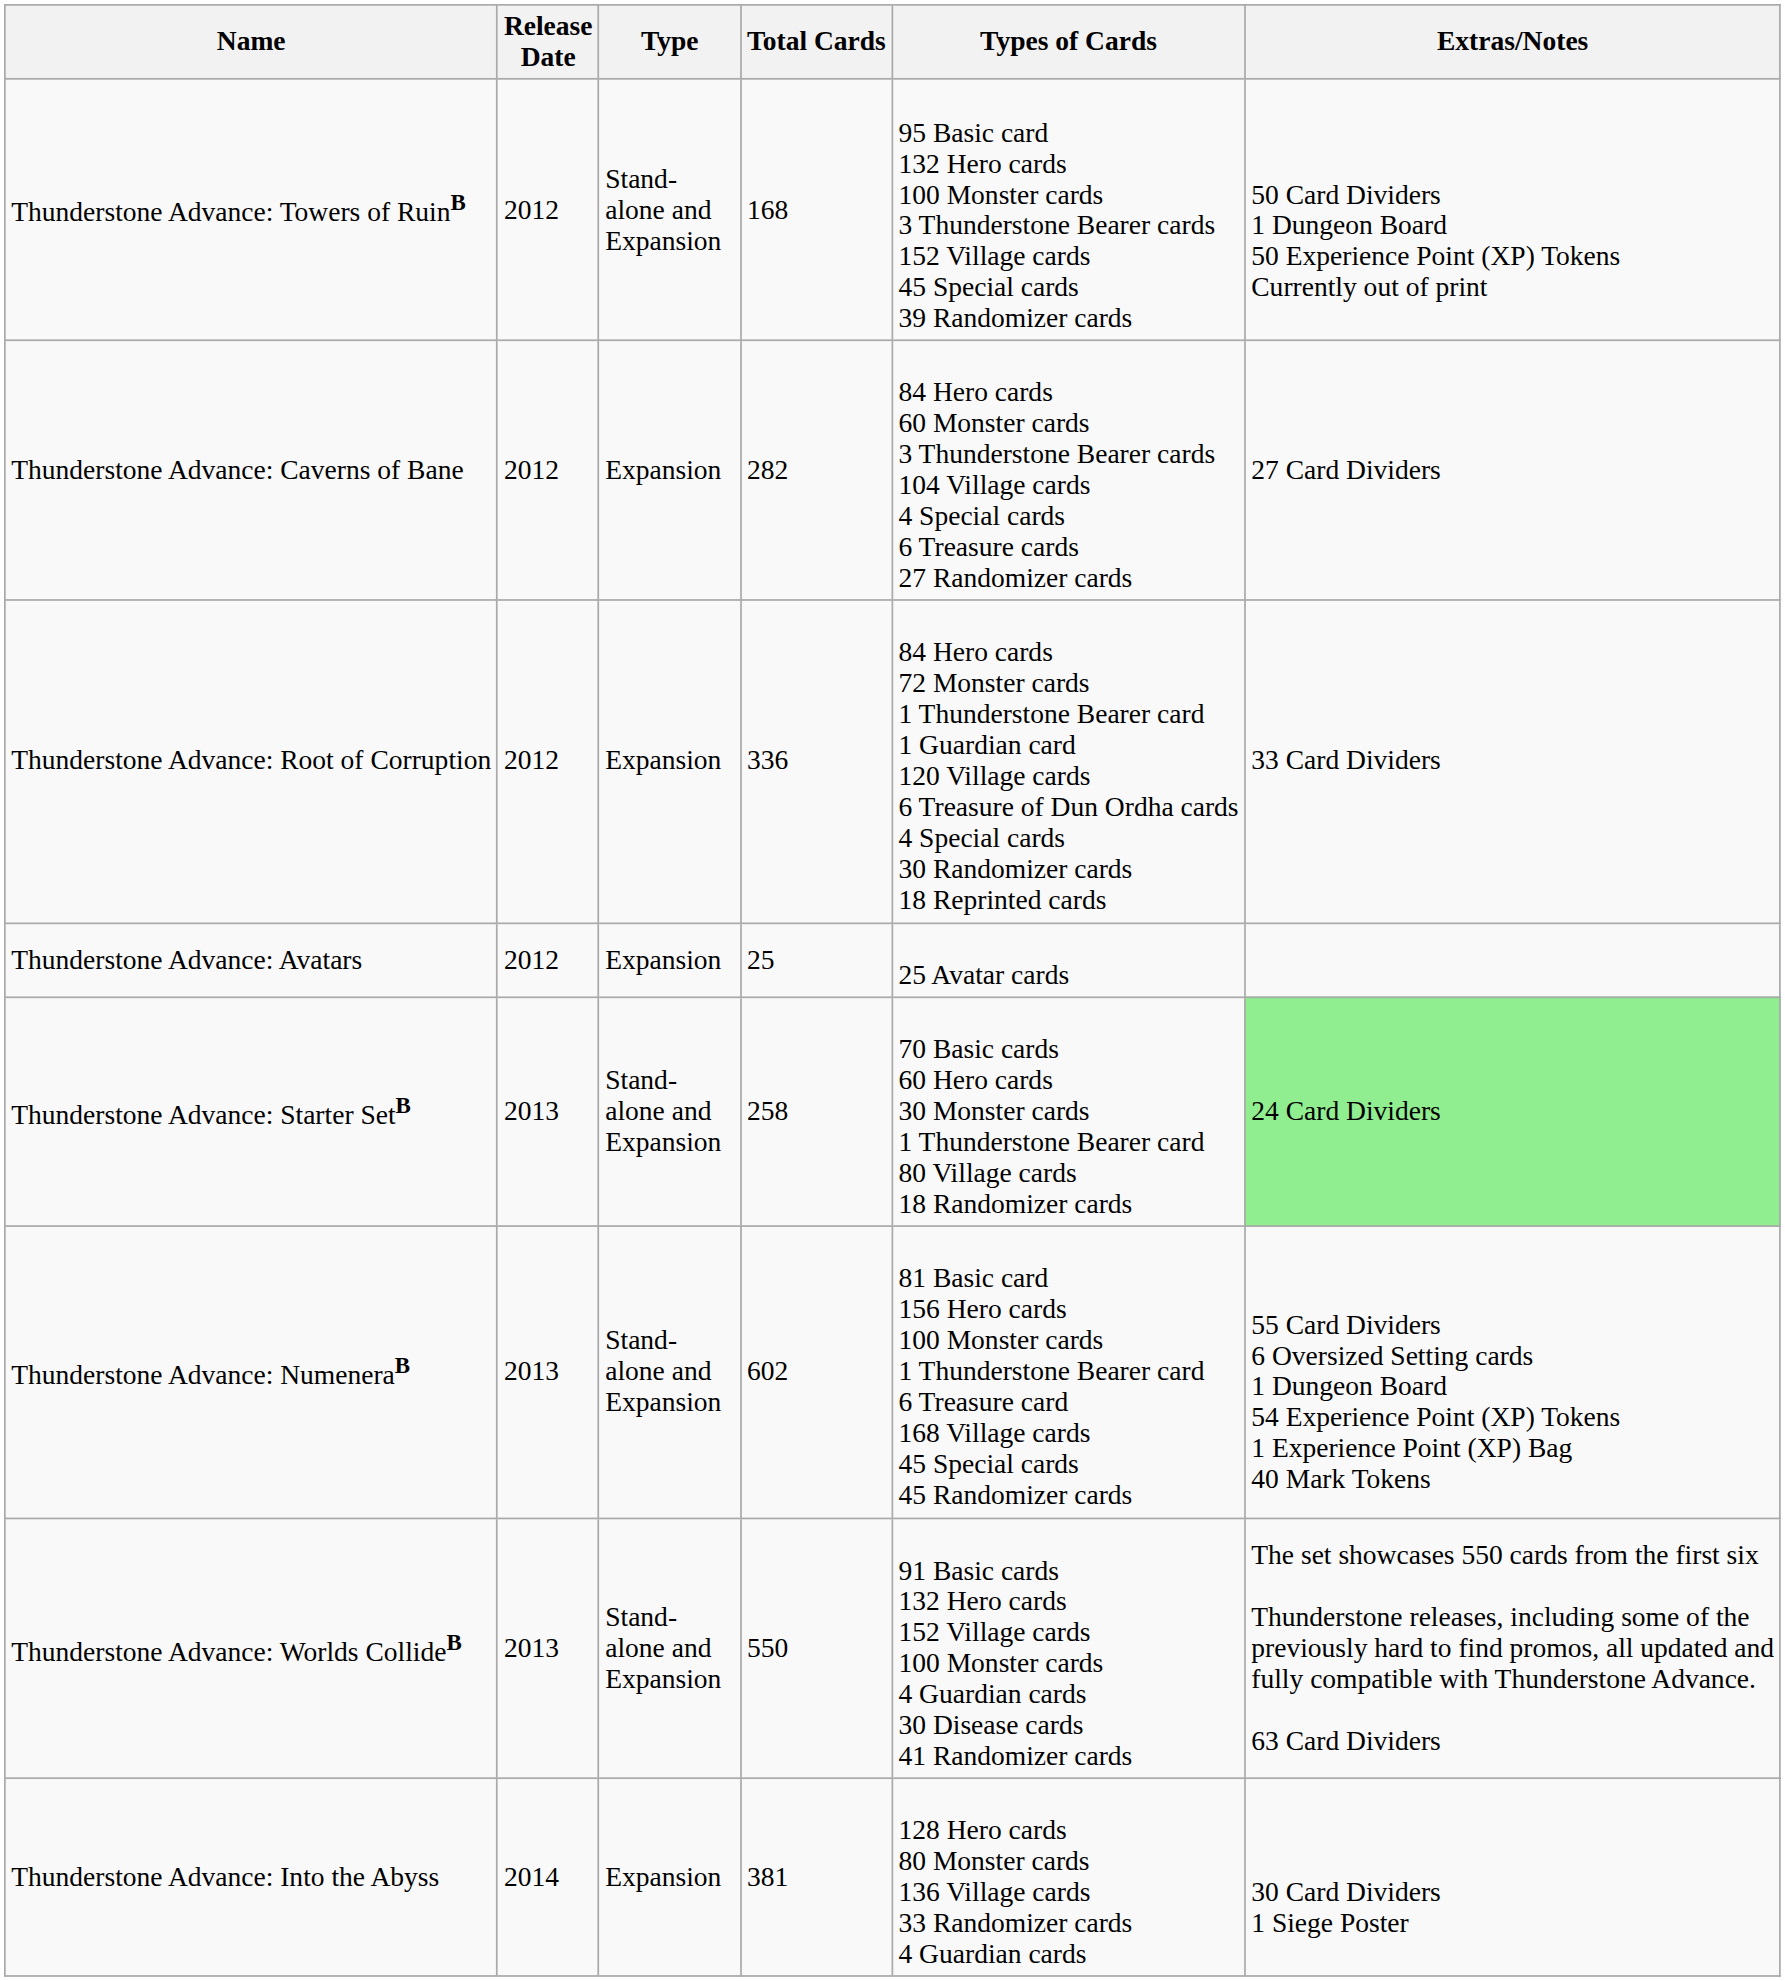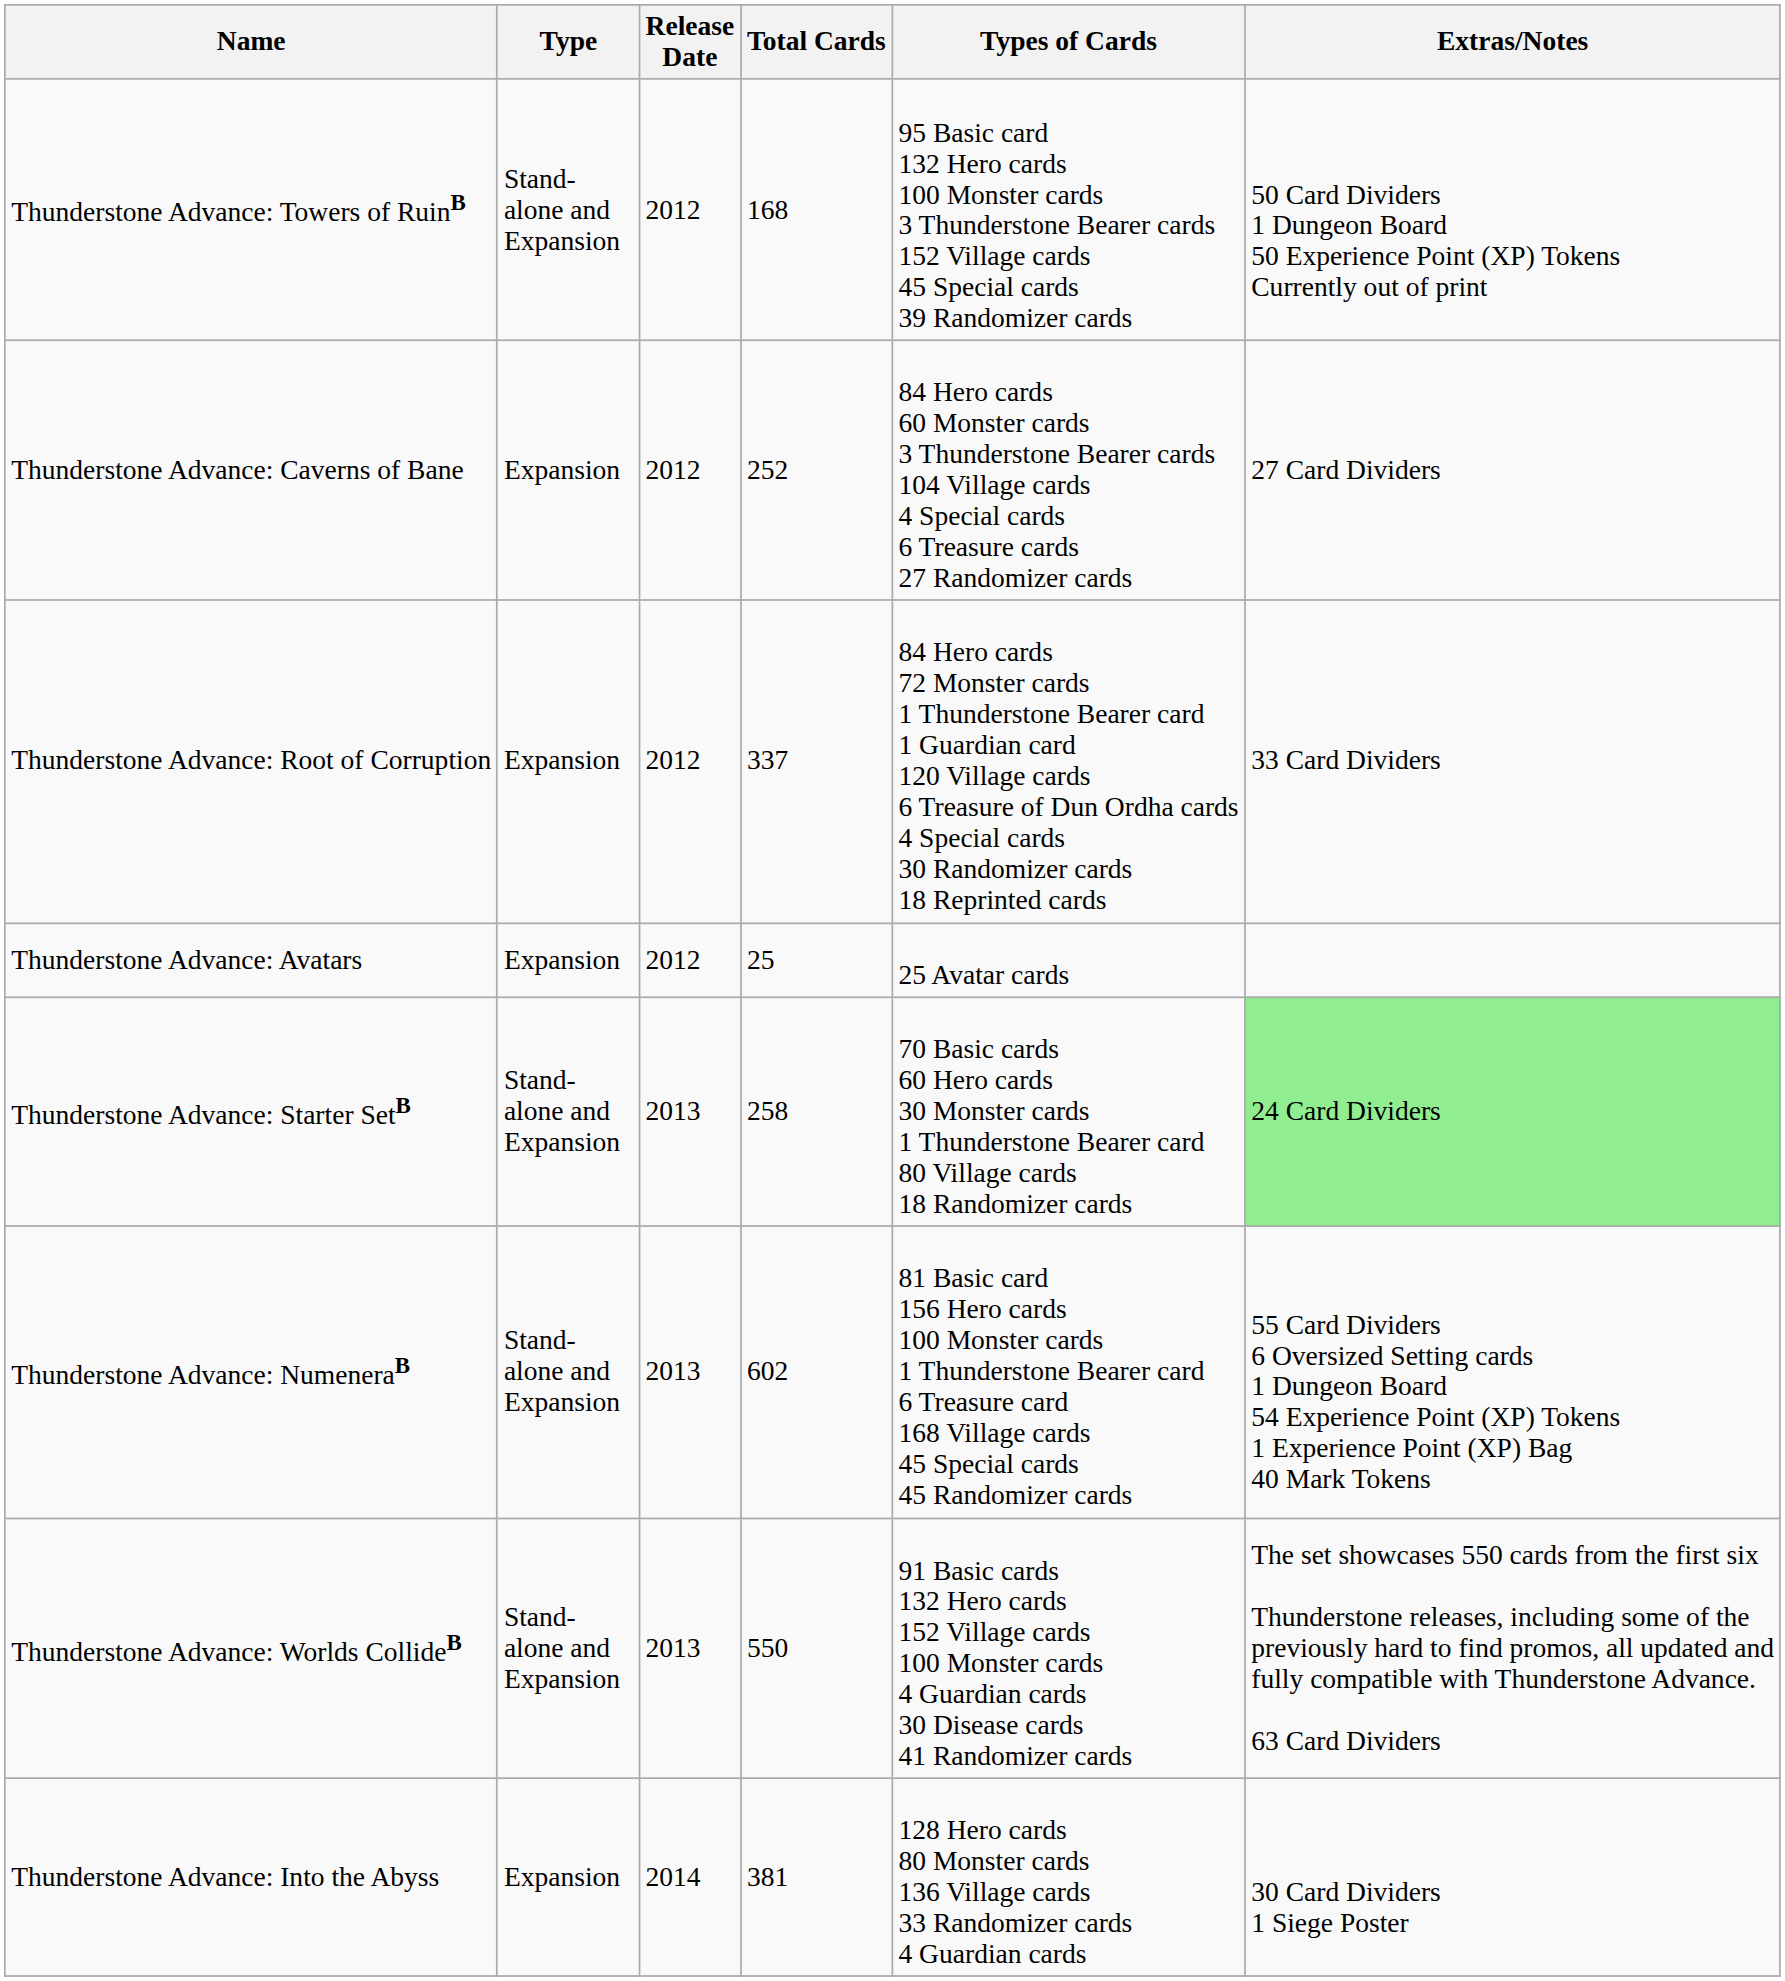columns swapped: Release Date <-> Type
Thunderstone Advance: Caverns of Bane | Total Cards: 282 -> 252
Thunderstone Advance: Root of Corruption | Total Cards: 336 -> 337
